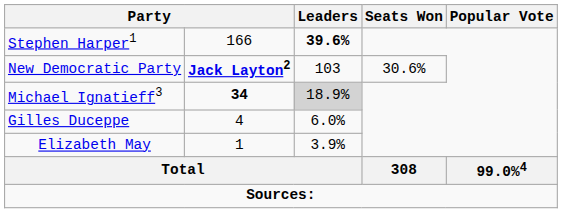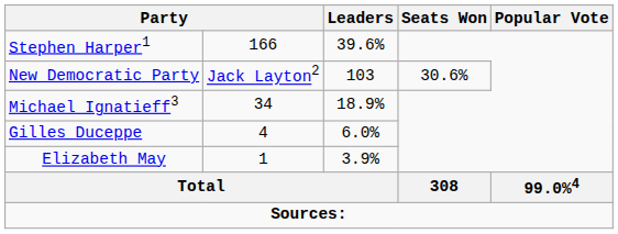Stephen Harper1 | Leaders: bold -> normal
New Democratic Party | column 2: bold -> normal
Michael Ignatieff3 | column 2: bold -> normal
Michael Ignatieff3 | Leaders: lightgrey background -> no background
